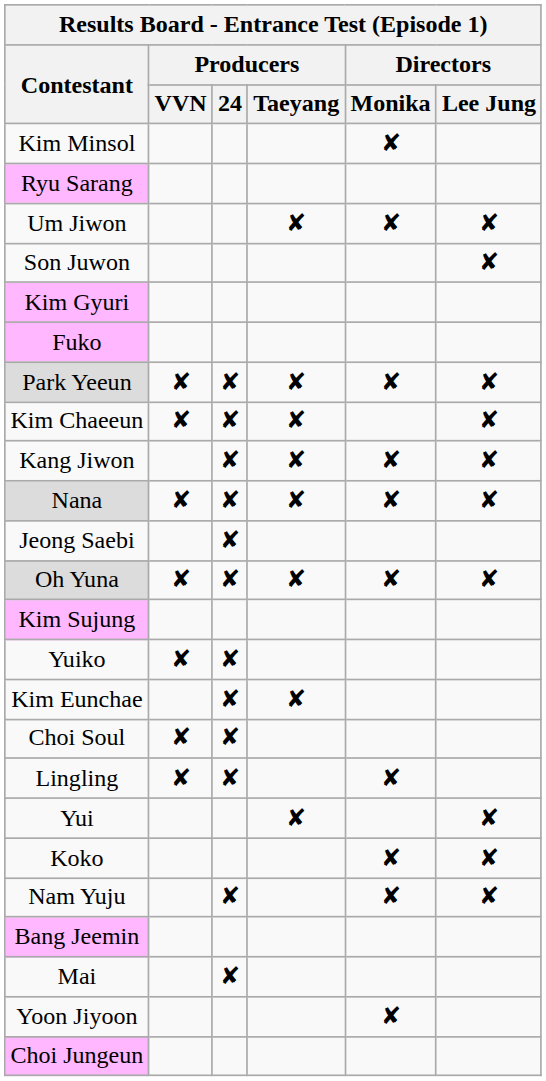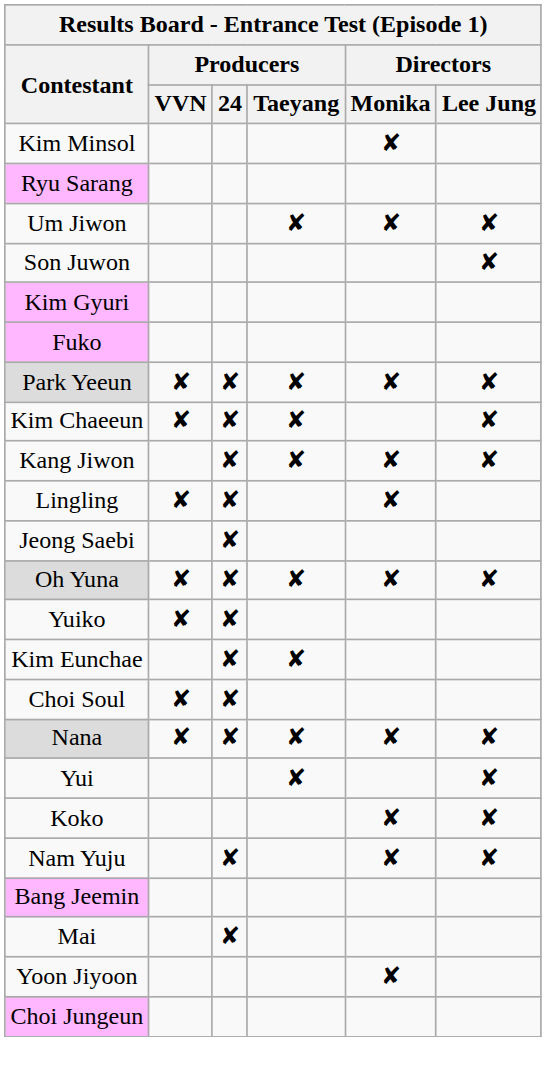rows swapped: Lingling <-> Nana
- row: Kim Sujung
